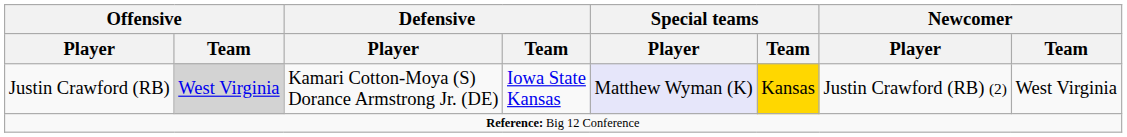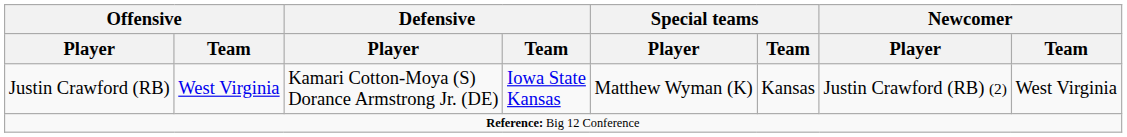Justin Crawford (RB) | Offensive / Team: lightgrey background -> no background
Justin Crawford (RB) | Special teams / Player: lavender background -> no background
Justin Crawford (RB) | Special teams / Team: gold background -> no background
